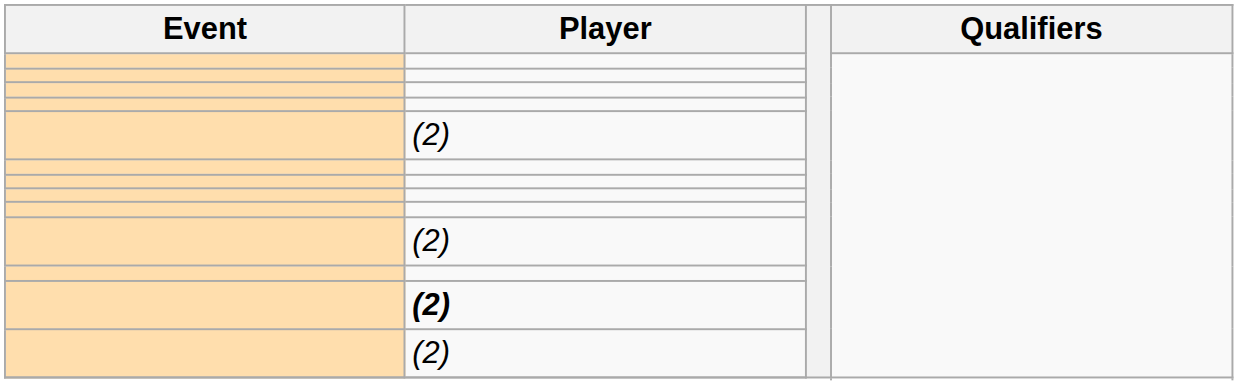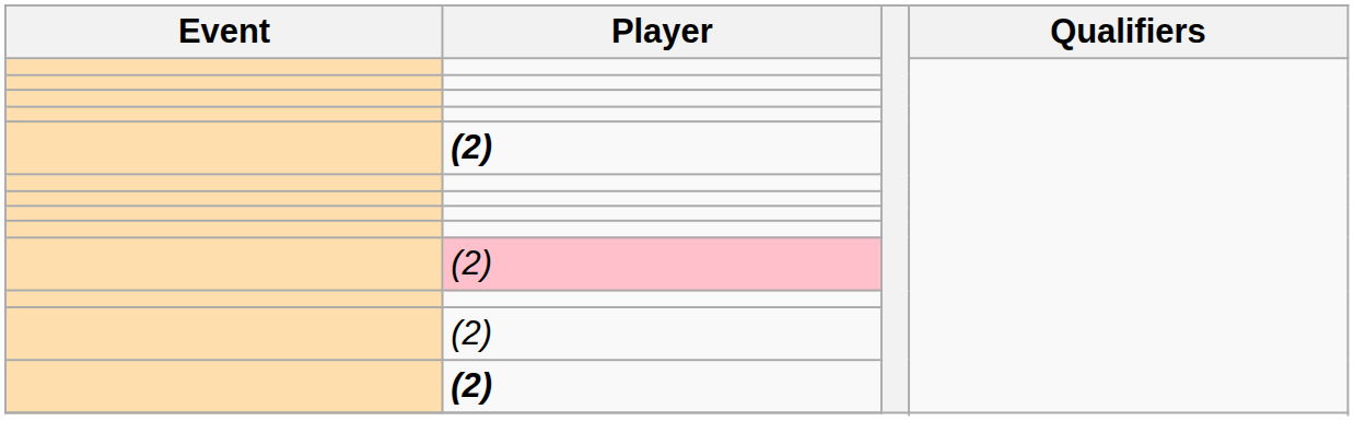row 6 | Player: normal -> bold
row 11 | Player: no background -> pink background
row 13 | Player: bold -> normal
row 14 | Player: normal -> bold
